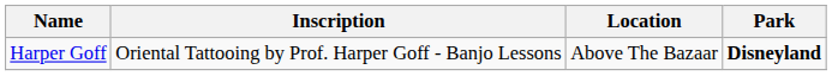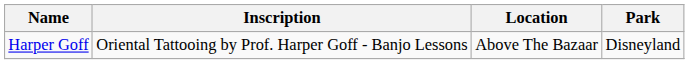Harper Goff | Park: bold -> normal
